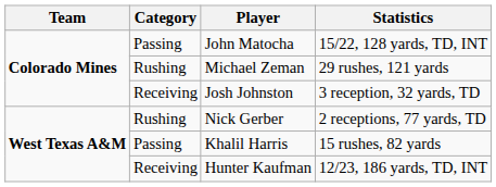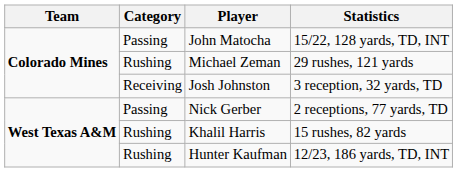Nick Gerber | Category: Rushing -> Passing
Khalil Harris | Category: Passing -> Rushing
Hunter Kaufman | Category: Receiving -> Rushing
